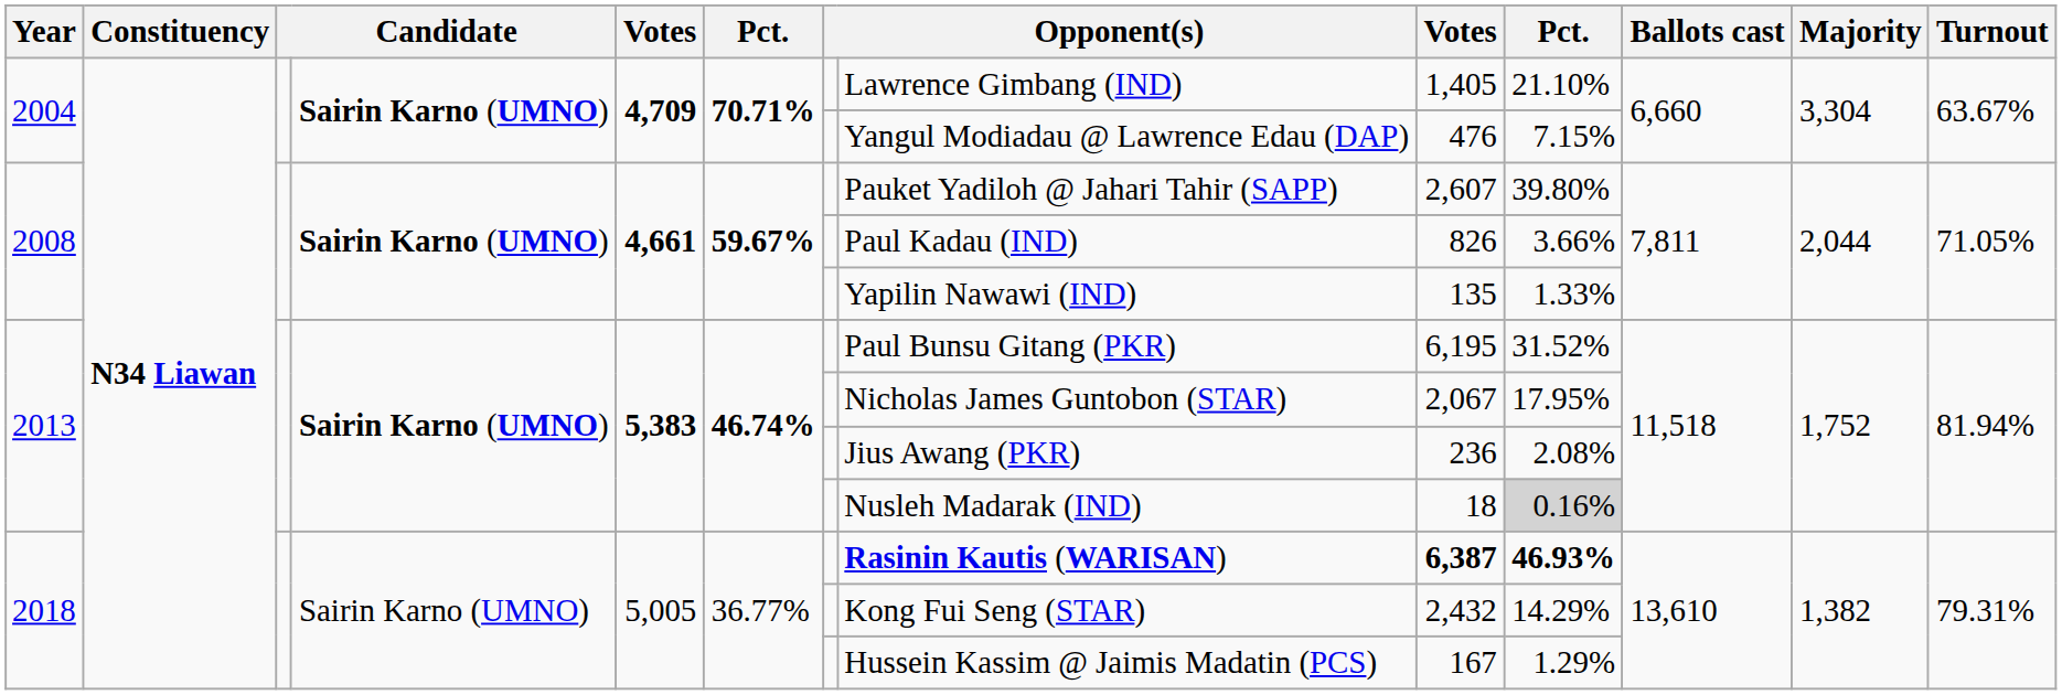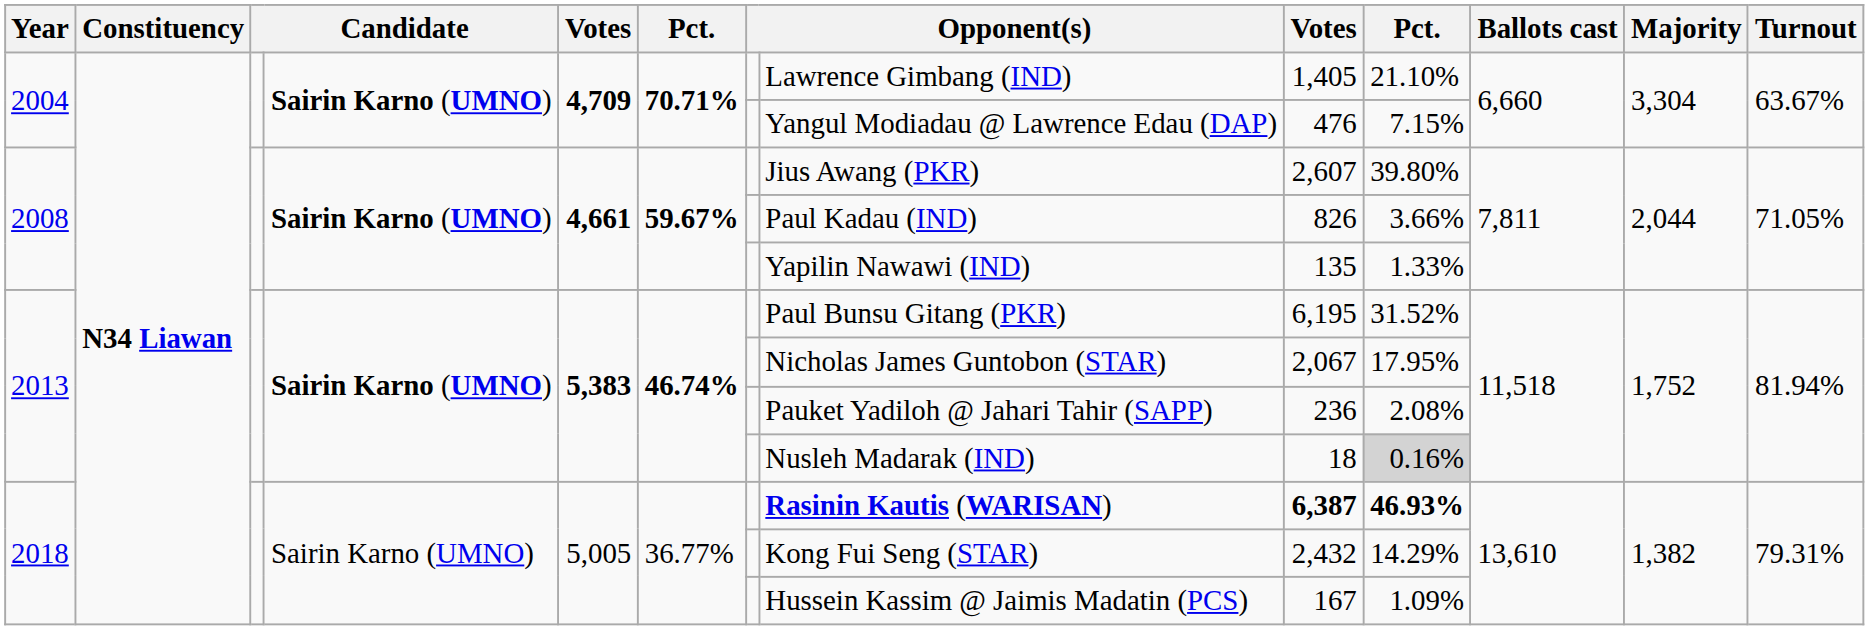row 4 | column 8: Pauket Yadiloh @ Jahari Tahir (SAPP) -> Jius Awang (PKR)
row 9 | column 8: Jius Awang (PKR) -> Pauket Yadiloh @ Jahari Tahir (SAPP)
row 13 | column 10: 1.29% -> 1.09%
